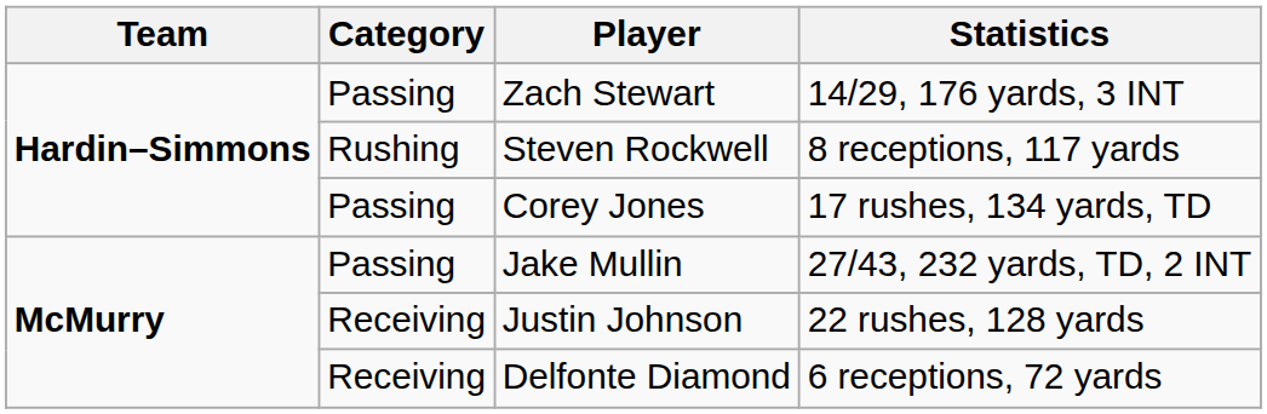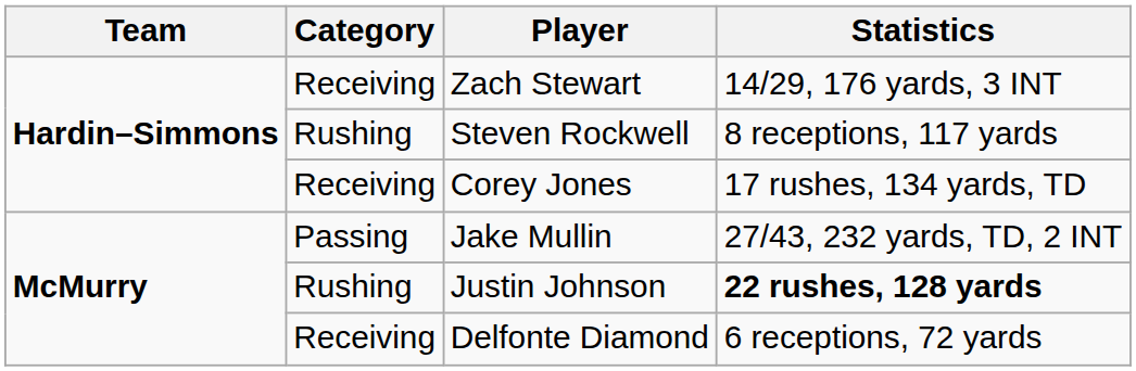Zach Stewart | Category: Passing -> Receiving
Corey Jones | Category: Passing -> Receiving
Justin Johnson | Category: Receiving -> Rushing
Justin Johnson | Statistics: normal -> bold
